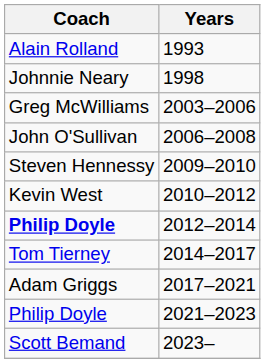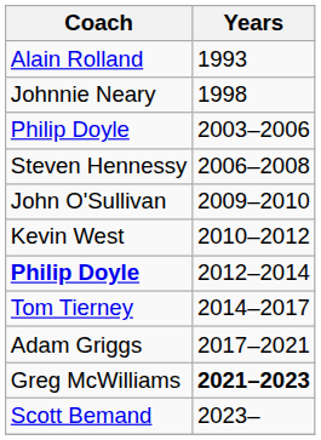row 4 | Coach: Greg McWilliams -> Philip Doyle
row 5 | Coach: John O'Sullivan -> Steven Hennessy
row 6 | Coach: Steven Hennessy -> John O'Sullivan
row 11 | Coach: Philip Doyle -> Greg McWilliams
row 11 | Years: normal -> bold
